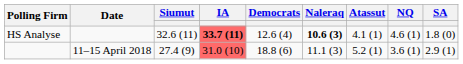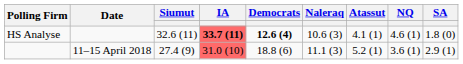HS Analyse | Democrats: normal -> bold
HS Analyse | Naleraq: bold -> normal
